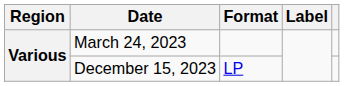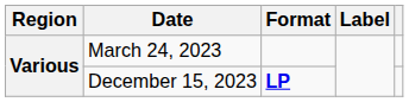December 15, 2023 | Format: normal -> bold
